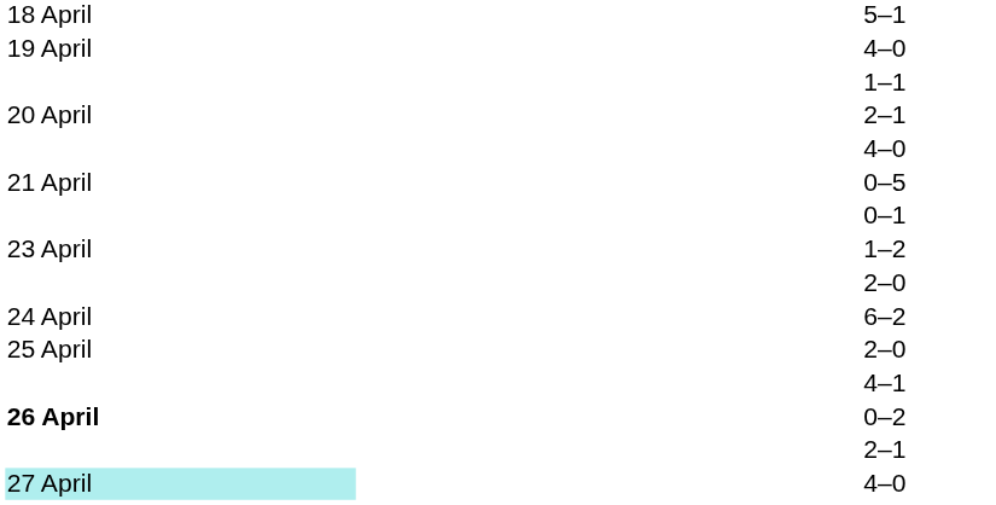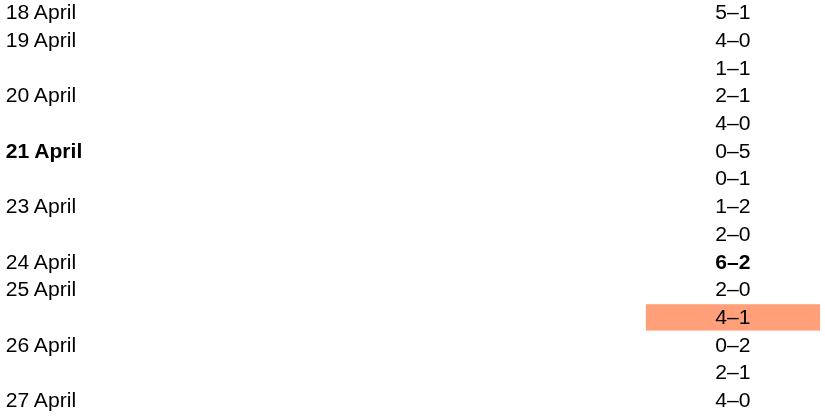0–5 | column 1: normal -> bold
6–2 | column 2: normal -> bold
4–1 | column 2: no background -> lightsalmon background
0–2 | column 1: bold -> normal
27 April / 4–0 | column 1: paleturquoise background -> no background
